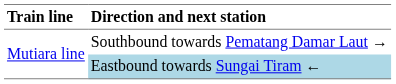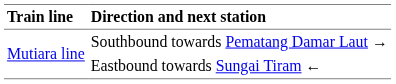Eastbound towards Sungai Tiram ← | Direction and next station: lightblue background -> no background
